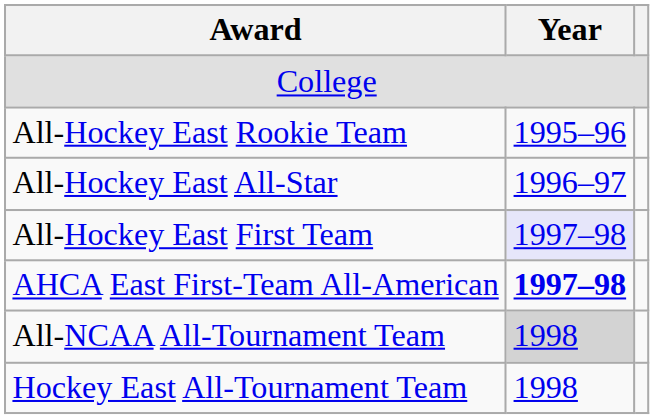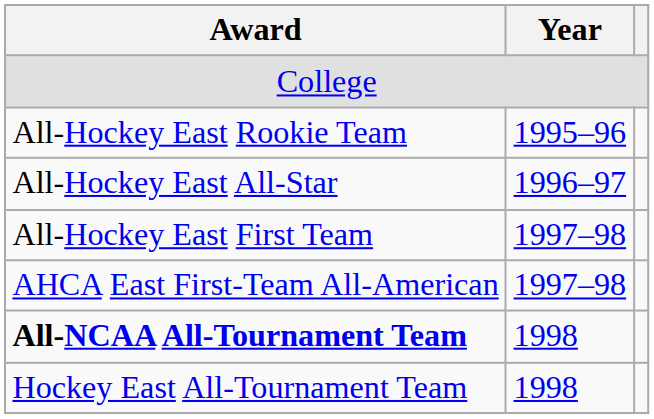All-Hockey East First Team | Year: lavender background -> no background
AHCA East First-Team All-American | Year: bold -> normal
All-NCAA All-Tournament Team | Award: normal -> bold
All-NCAA All-Tournament Team | Year: lightgrey background -> no background
